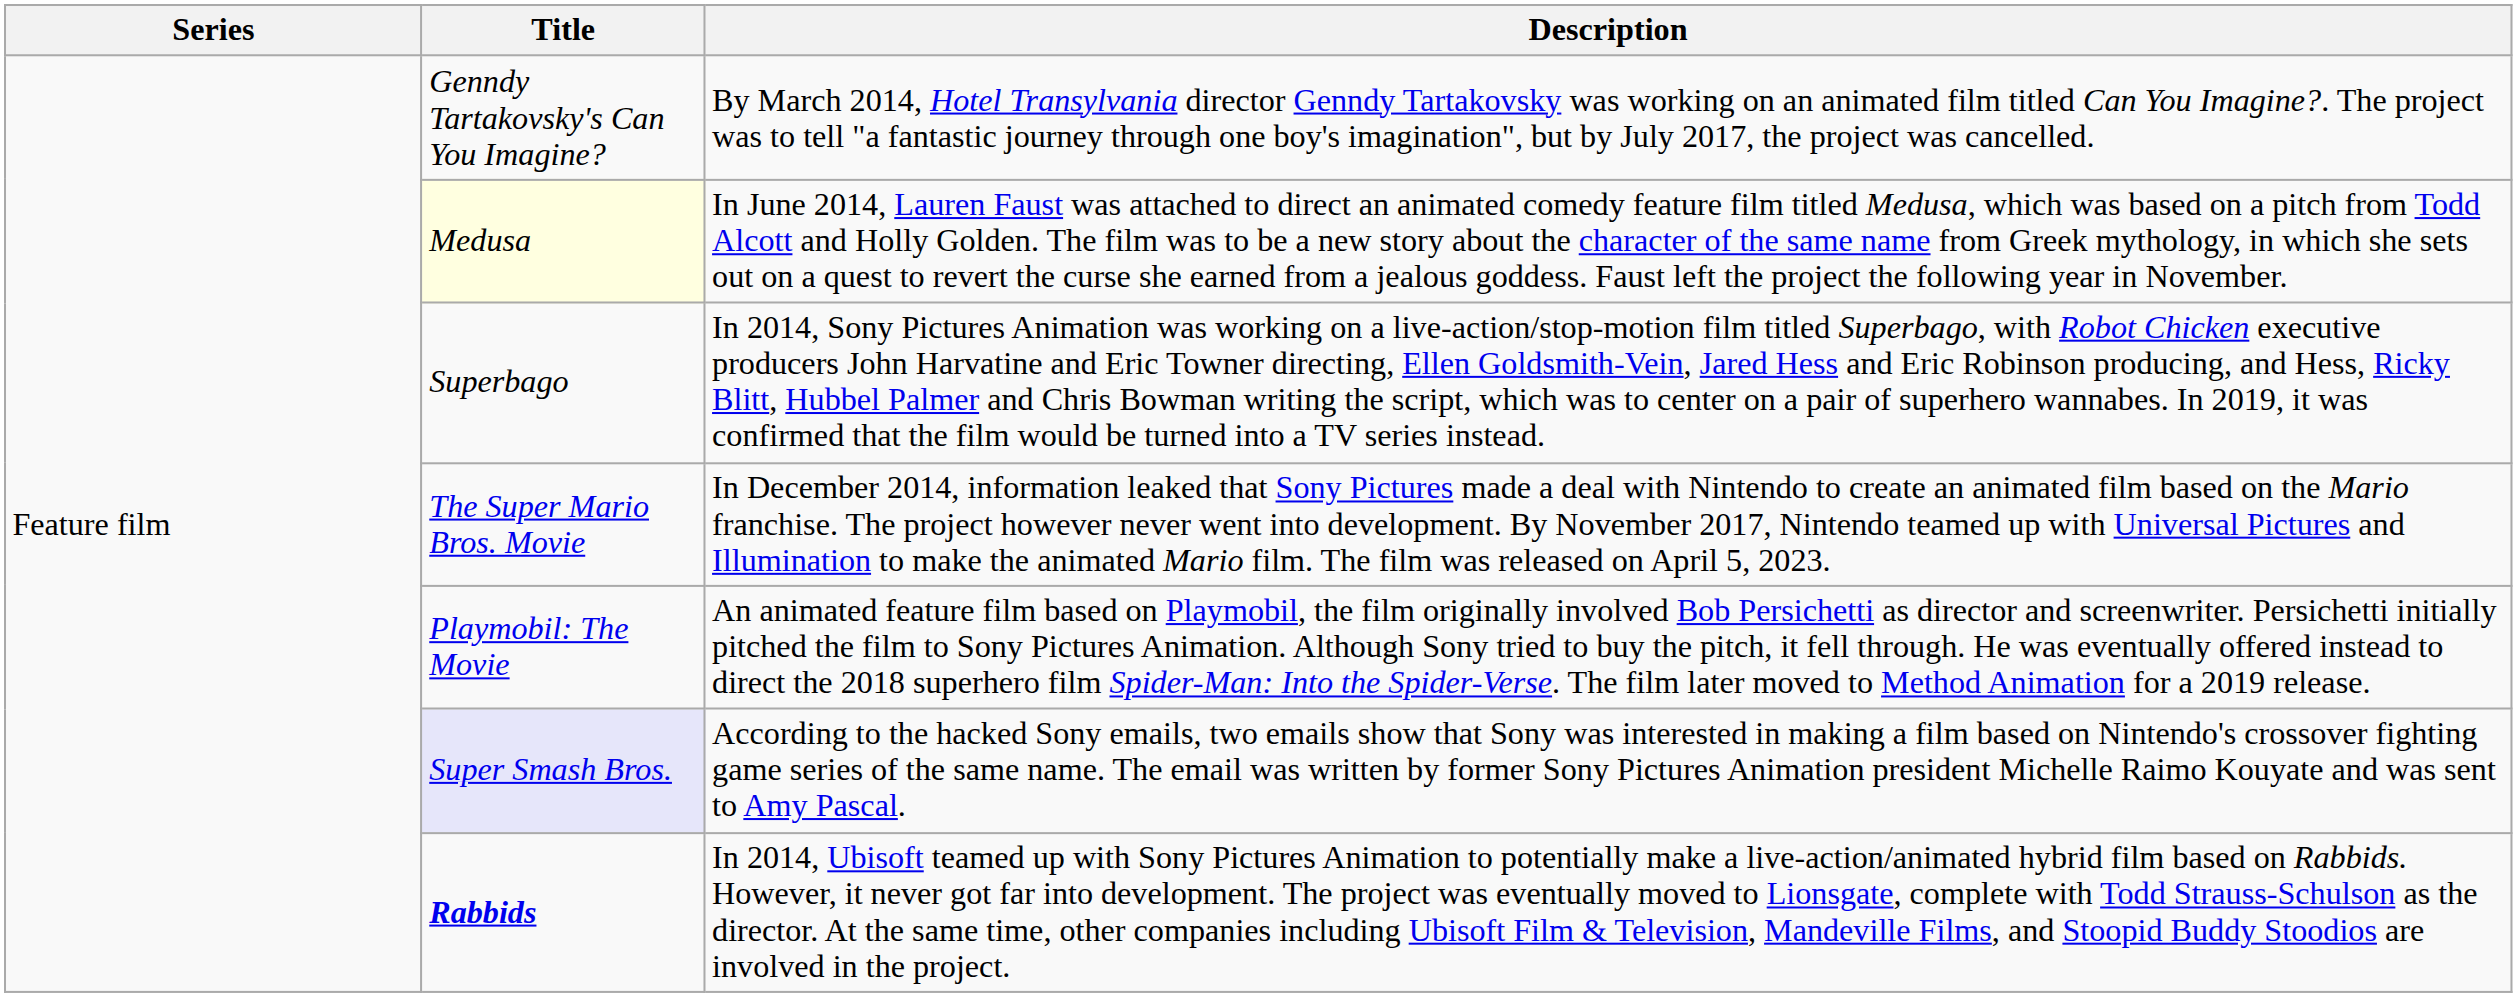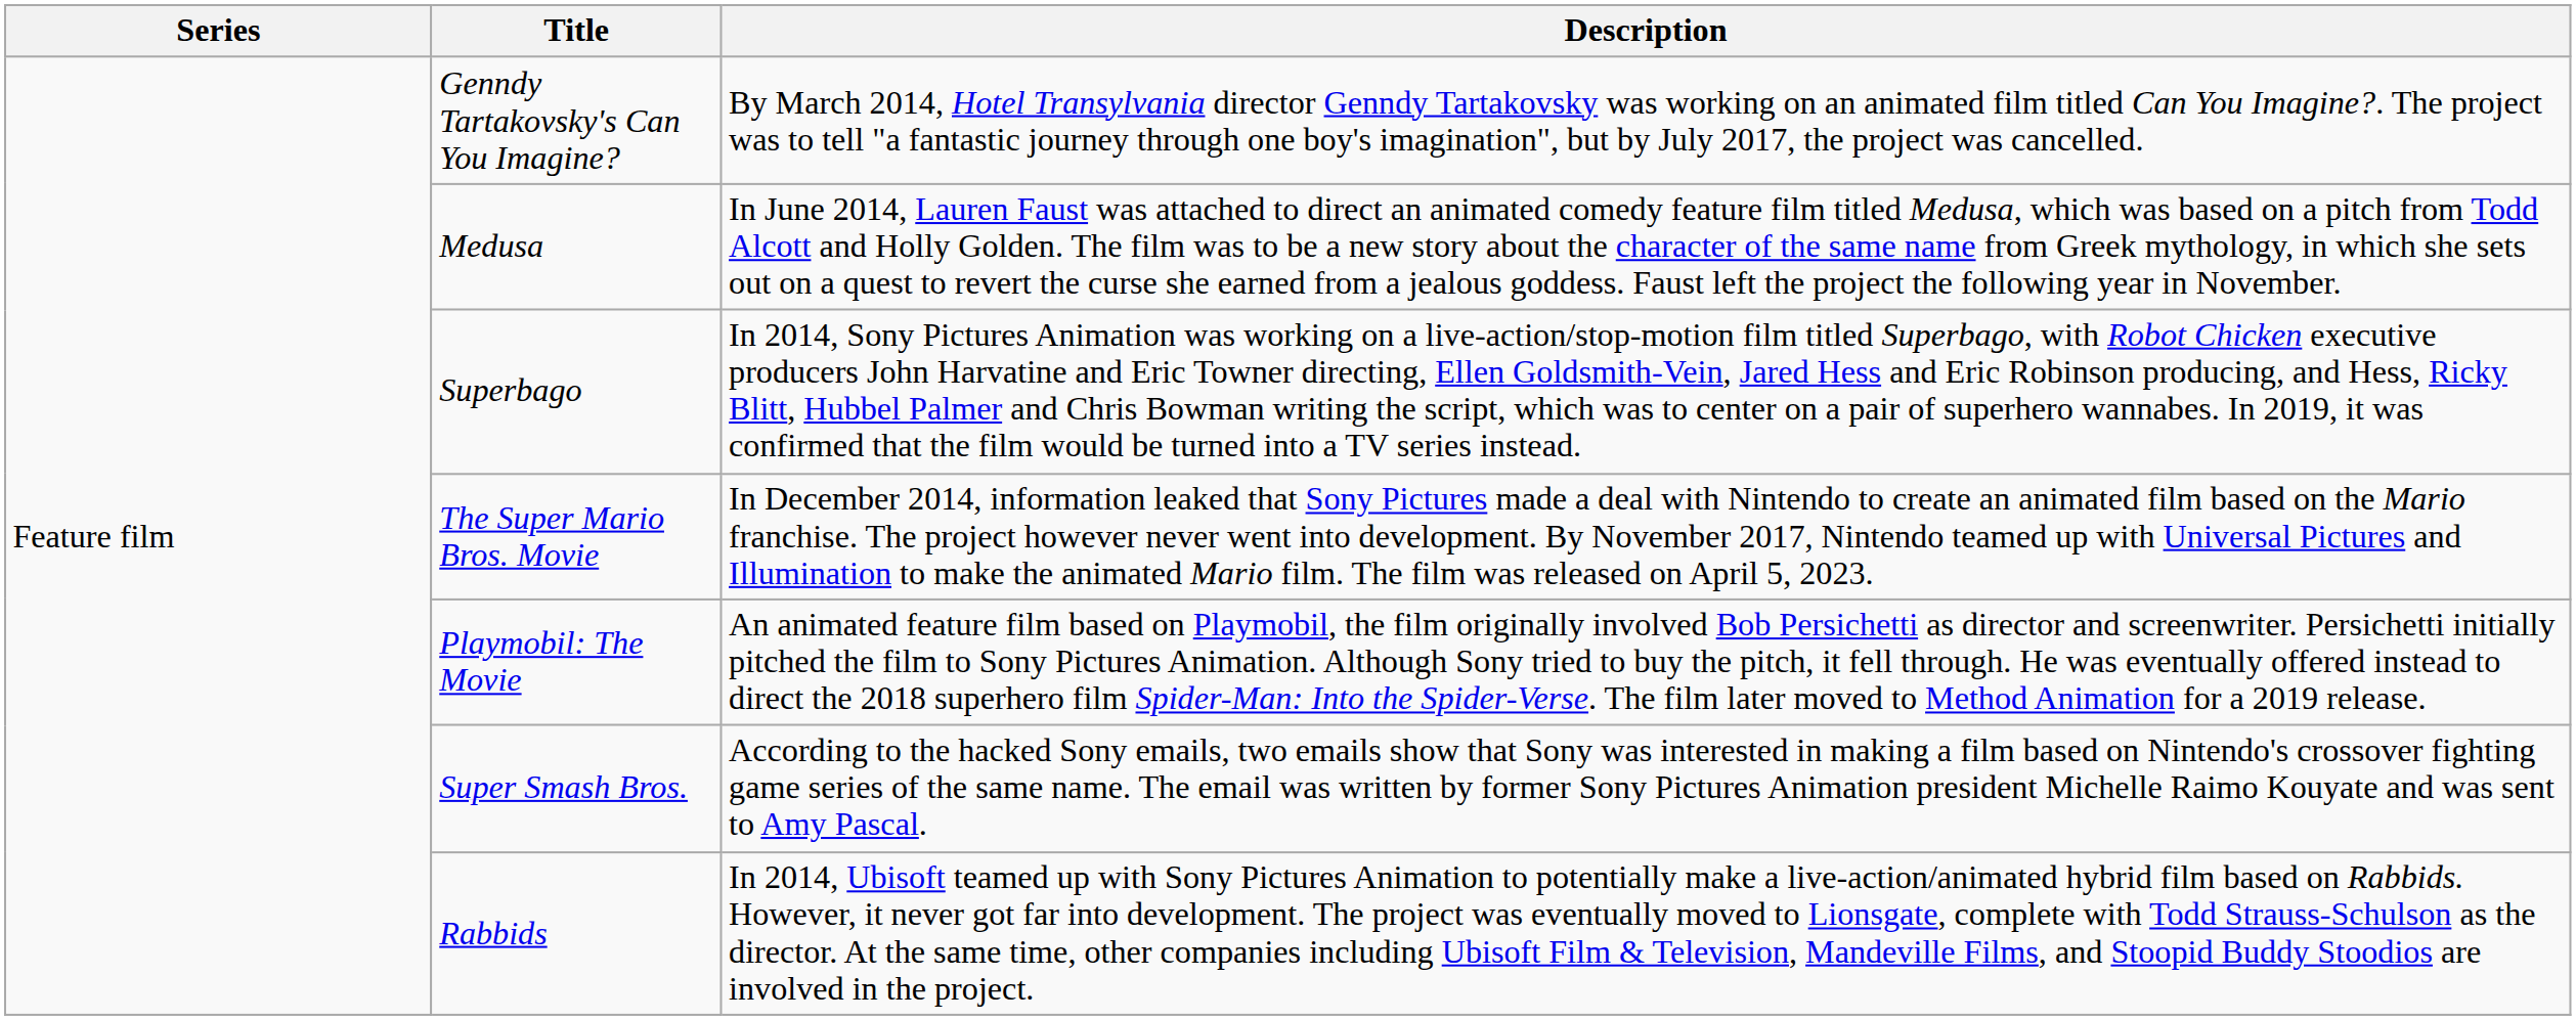Medusa | Title: lightyellow background -> no background
Super Smash Bros. | Title: lavender background -> no background
Rabbids | Title: bold -> normal
